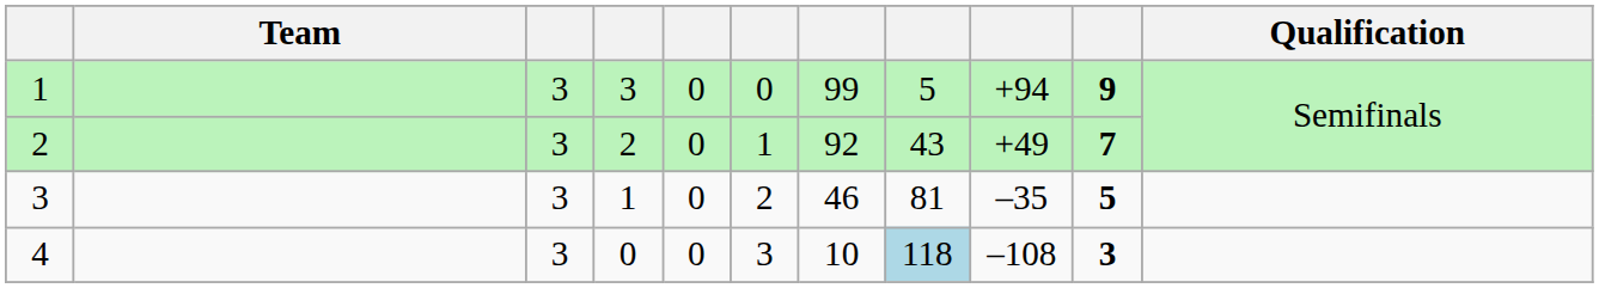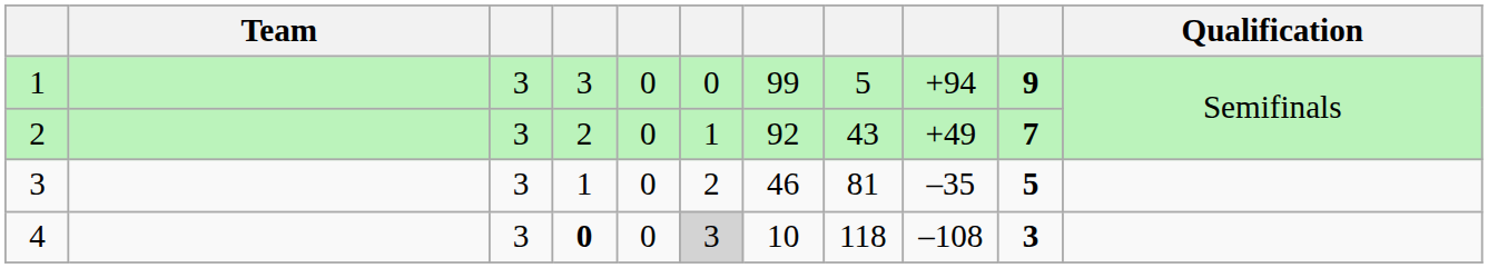4 | column 4: normal -> bold
4 | column 6: no background -> lightgrey background
4 | column 8: lightblue background -> no background
